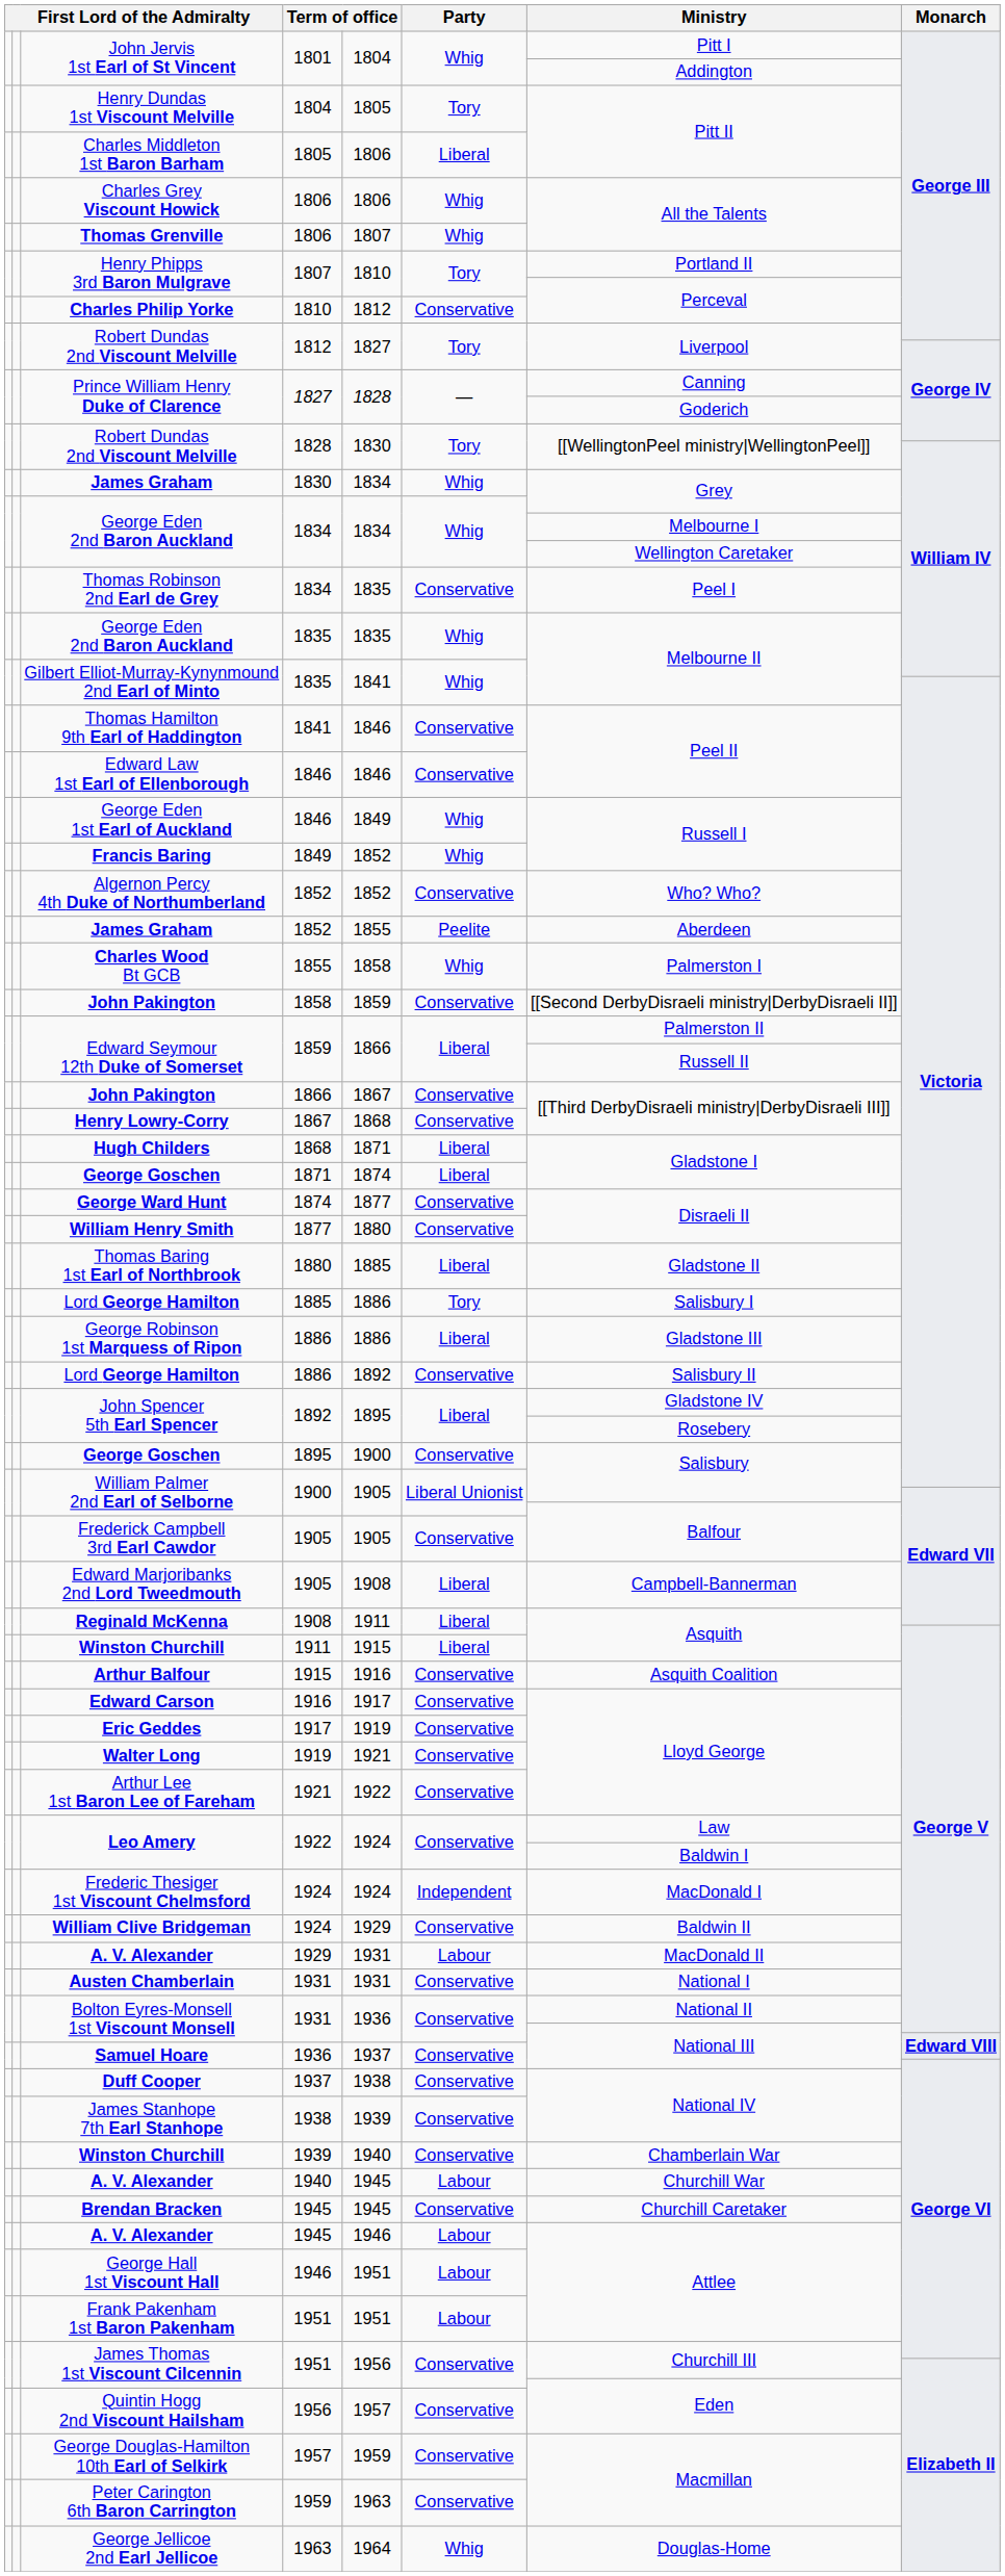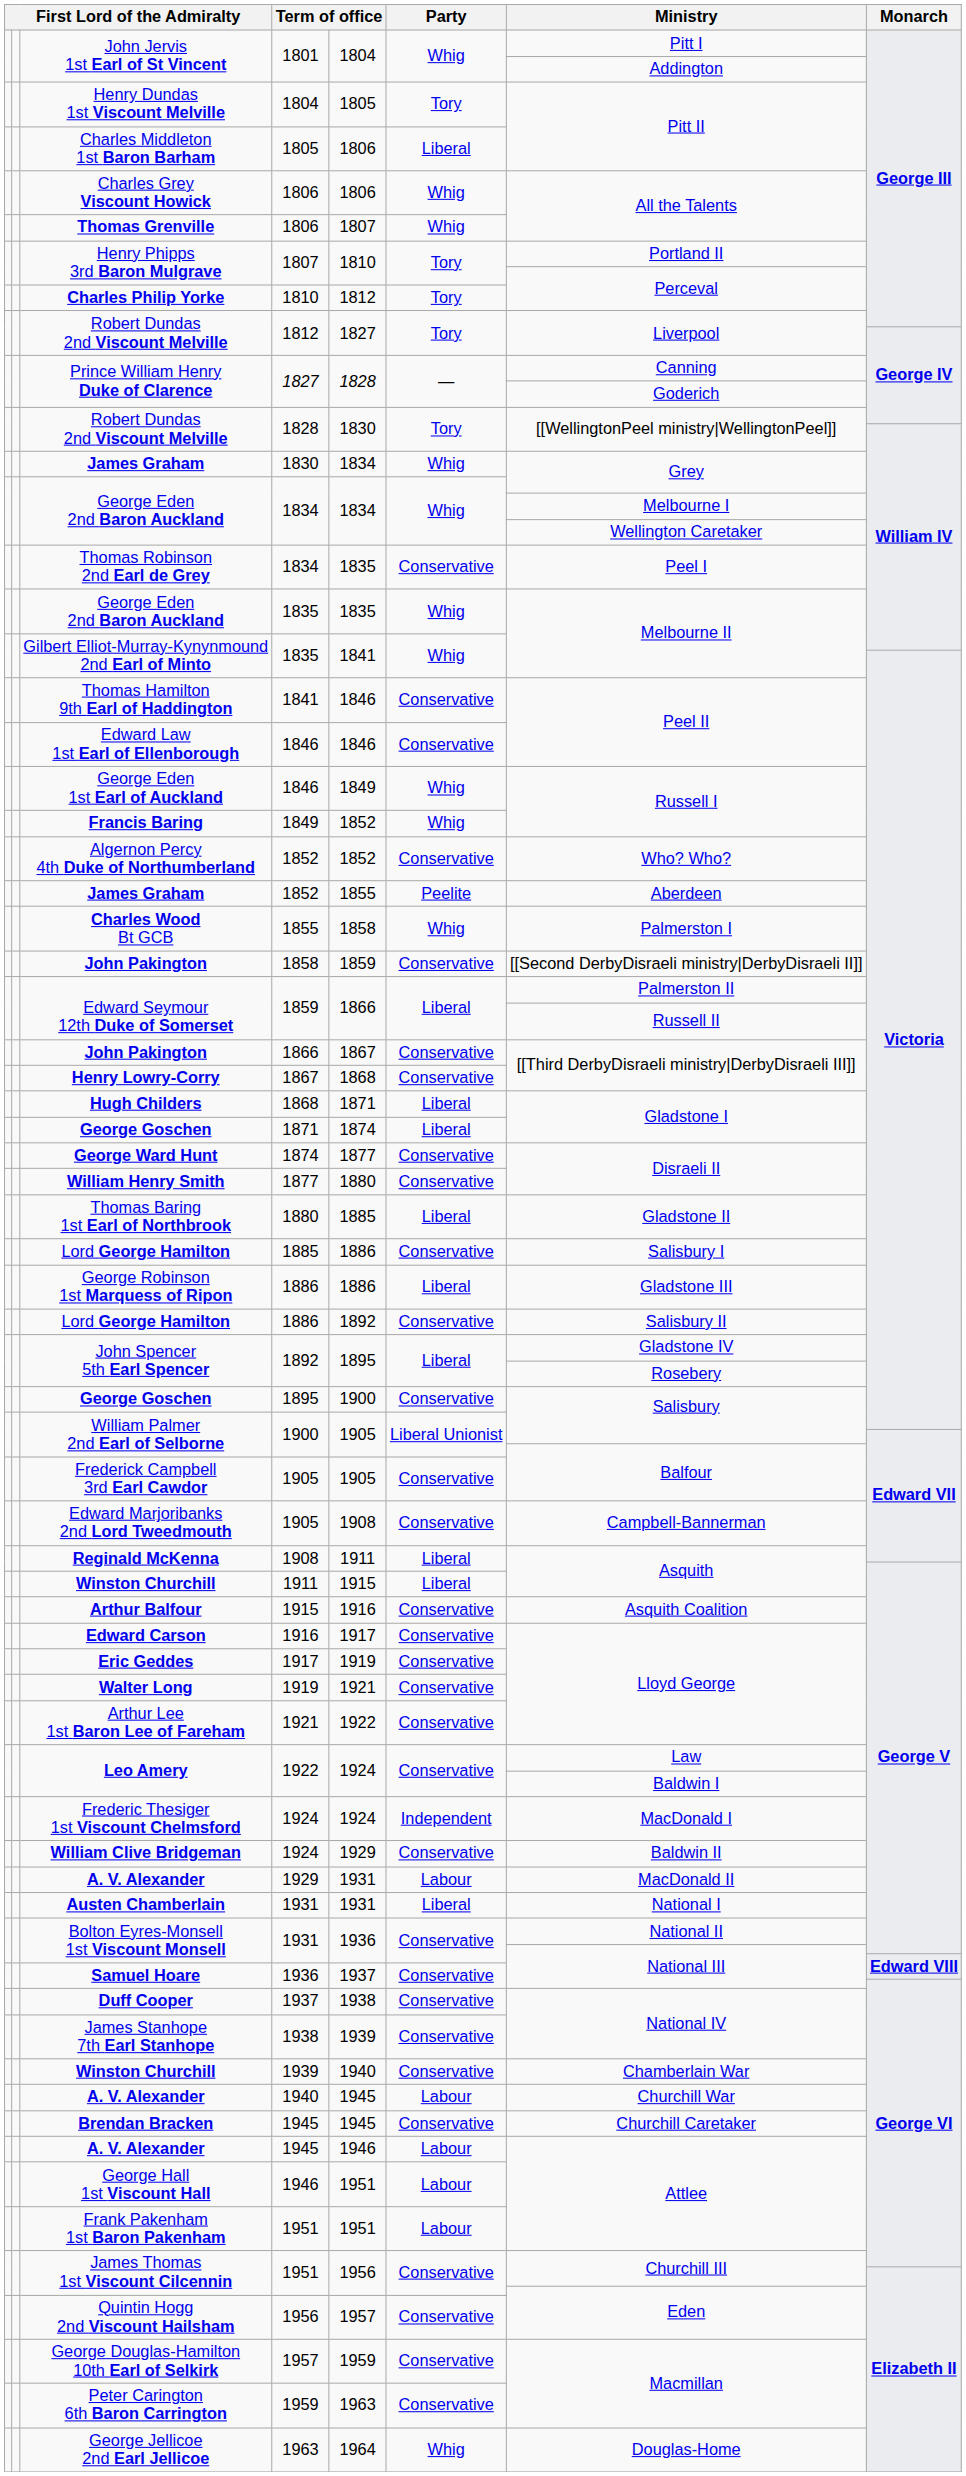Charles Philip Yorke | Party: Conservative -> Tory
Lord George Hamilton / 1885 | Party: Tory -> Conservative
Edward Marjoribanks 2nd Lord Tweedmouth | Party: Liberal -> Conservative
Austen Chamberlain | Party: Conservative -> Liberal
